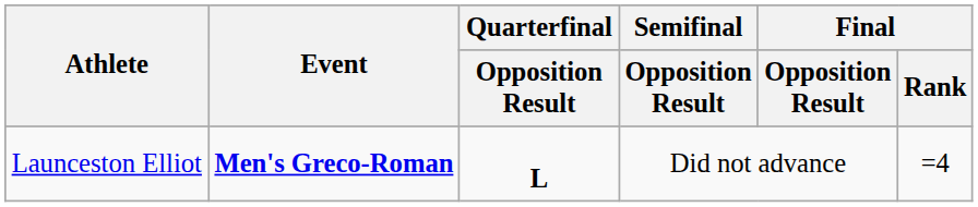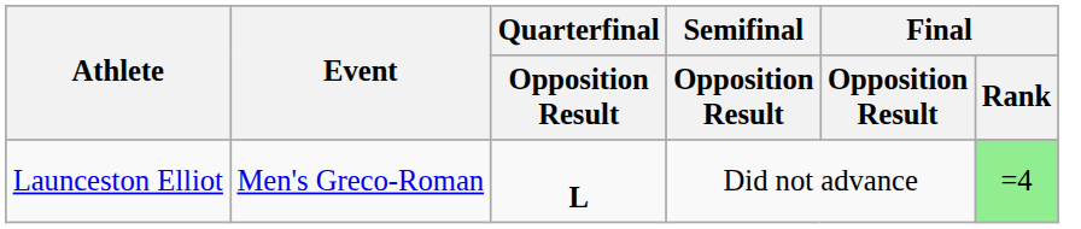Launceston Elliot | Event: bold -> normal
Launceston Elliot | Final / Rank: no background -> lightgreen background
